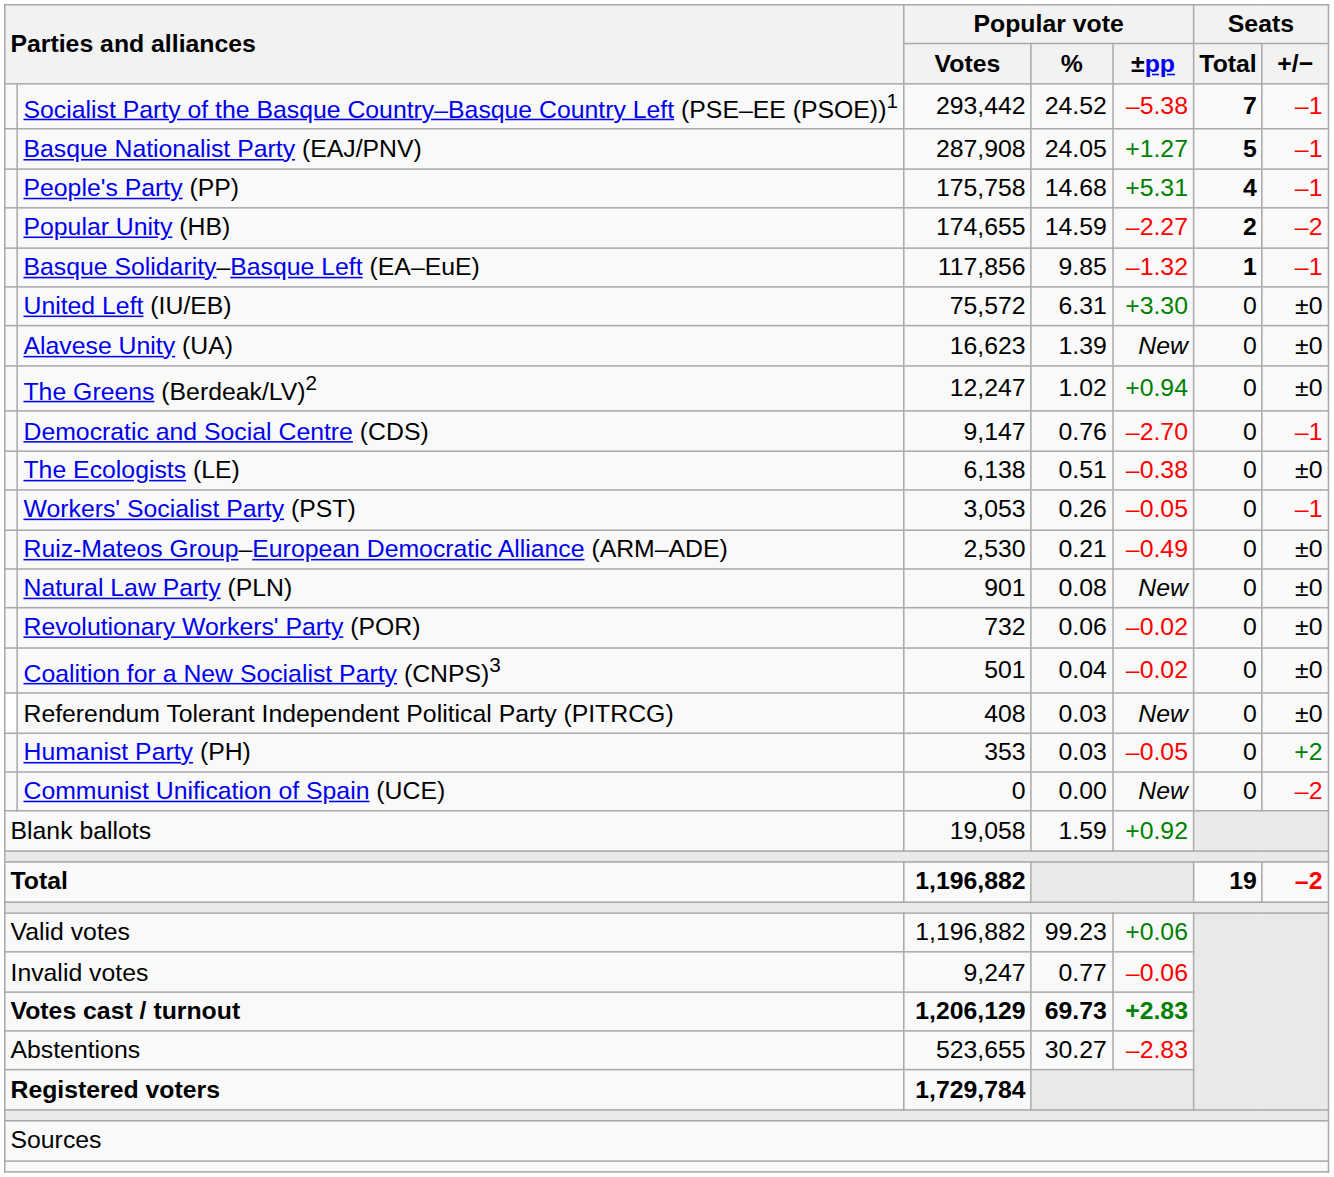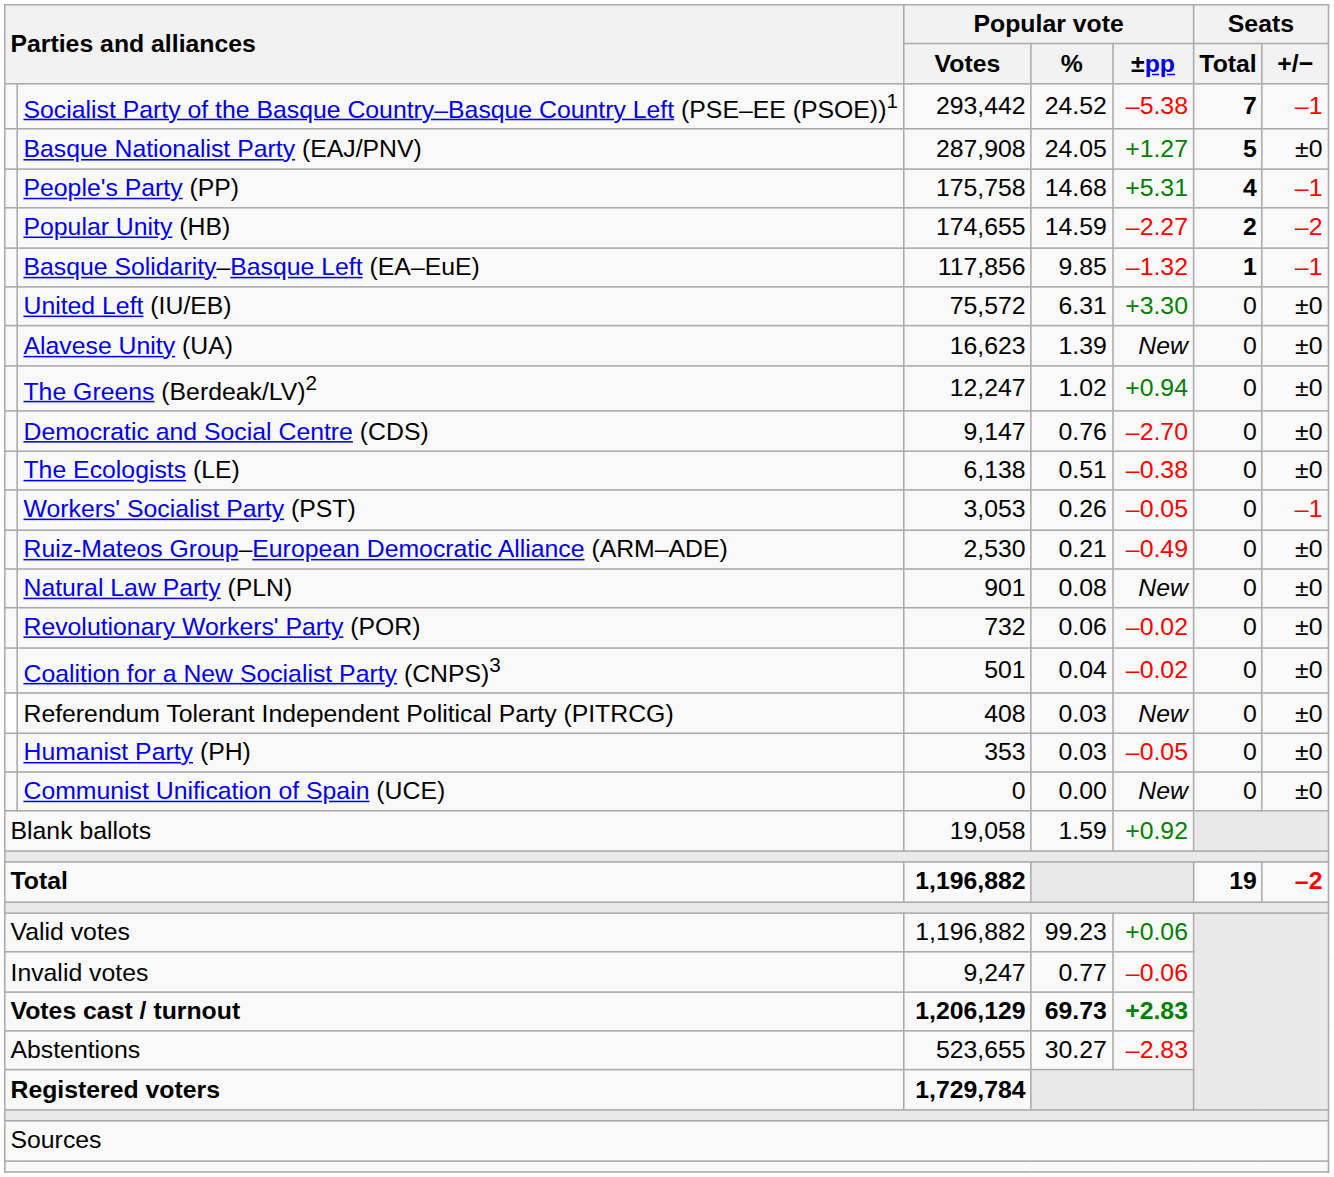Basque Nationalist Party (EAJ/PNV) | Seats / +/−: –1 -> ±0
Democratic and Social Centre (CDS) | Seats / +/−: –1 -> ±0
Humanist Party (PH) | Seats / +/−: +2 -> ±0
Communist Unification of Spain (UCE) | Seats / +/−: –2 -> ±0
